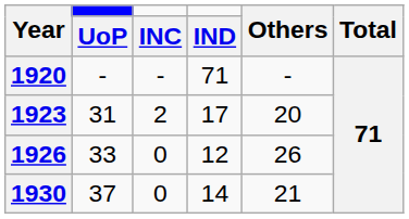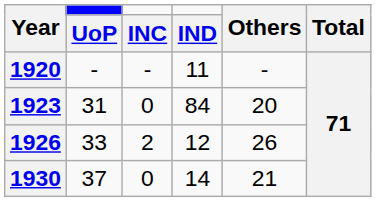1920 | IND: 71 -> 11
1923 | INC: 2 -> 0
1923 | IND: 17 -> 84
1926 | INC: 0 -> 2
